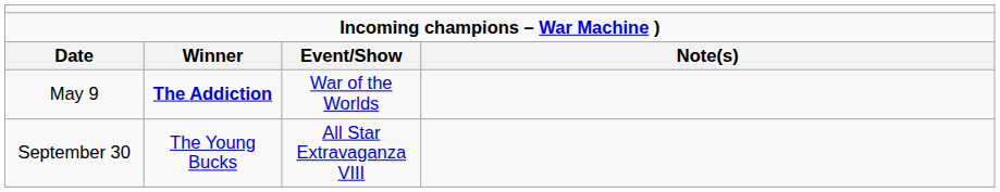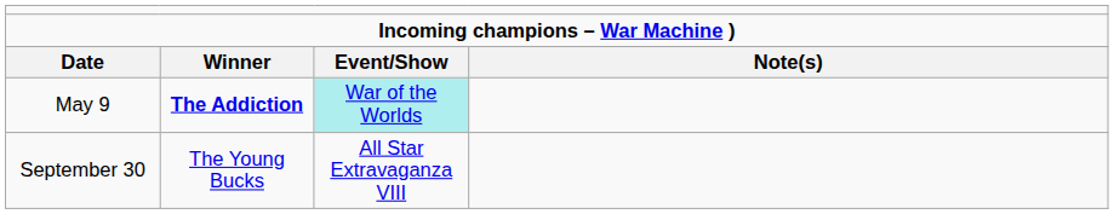May 9 | column 3: no background -> paleturquoise background
